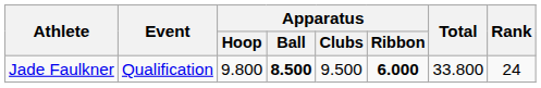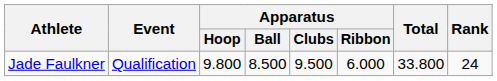Jade Faulkner | Apparatus / Ball: bold -> normal
Jade Faulkner | Apparatus / Ribbon: bold -> normal
